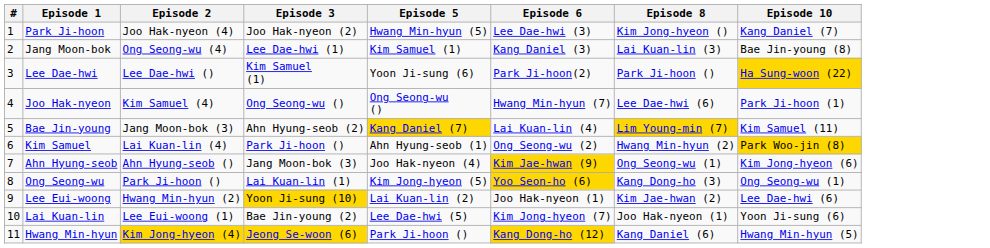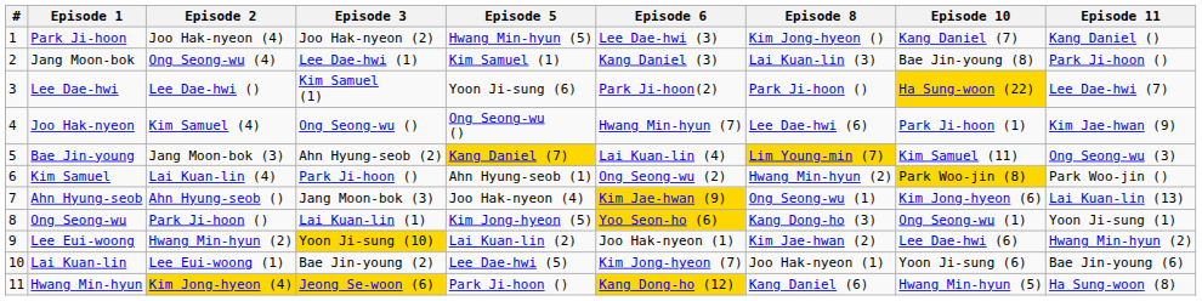+ column: Episode 11 | Kang Daniel () | Park Ji-hoon () | Lee Dae-hwi (7) | Kim Jae-hwan (9) | Ong Seong-wu (3) | Park Woo-jin () | Lai Kuan-lin (13) | Yoon Ji-sung (1) | Hwang Min-hyun (2) | Bae Jin-young (6) | Ha Sung-woon (8)
